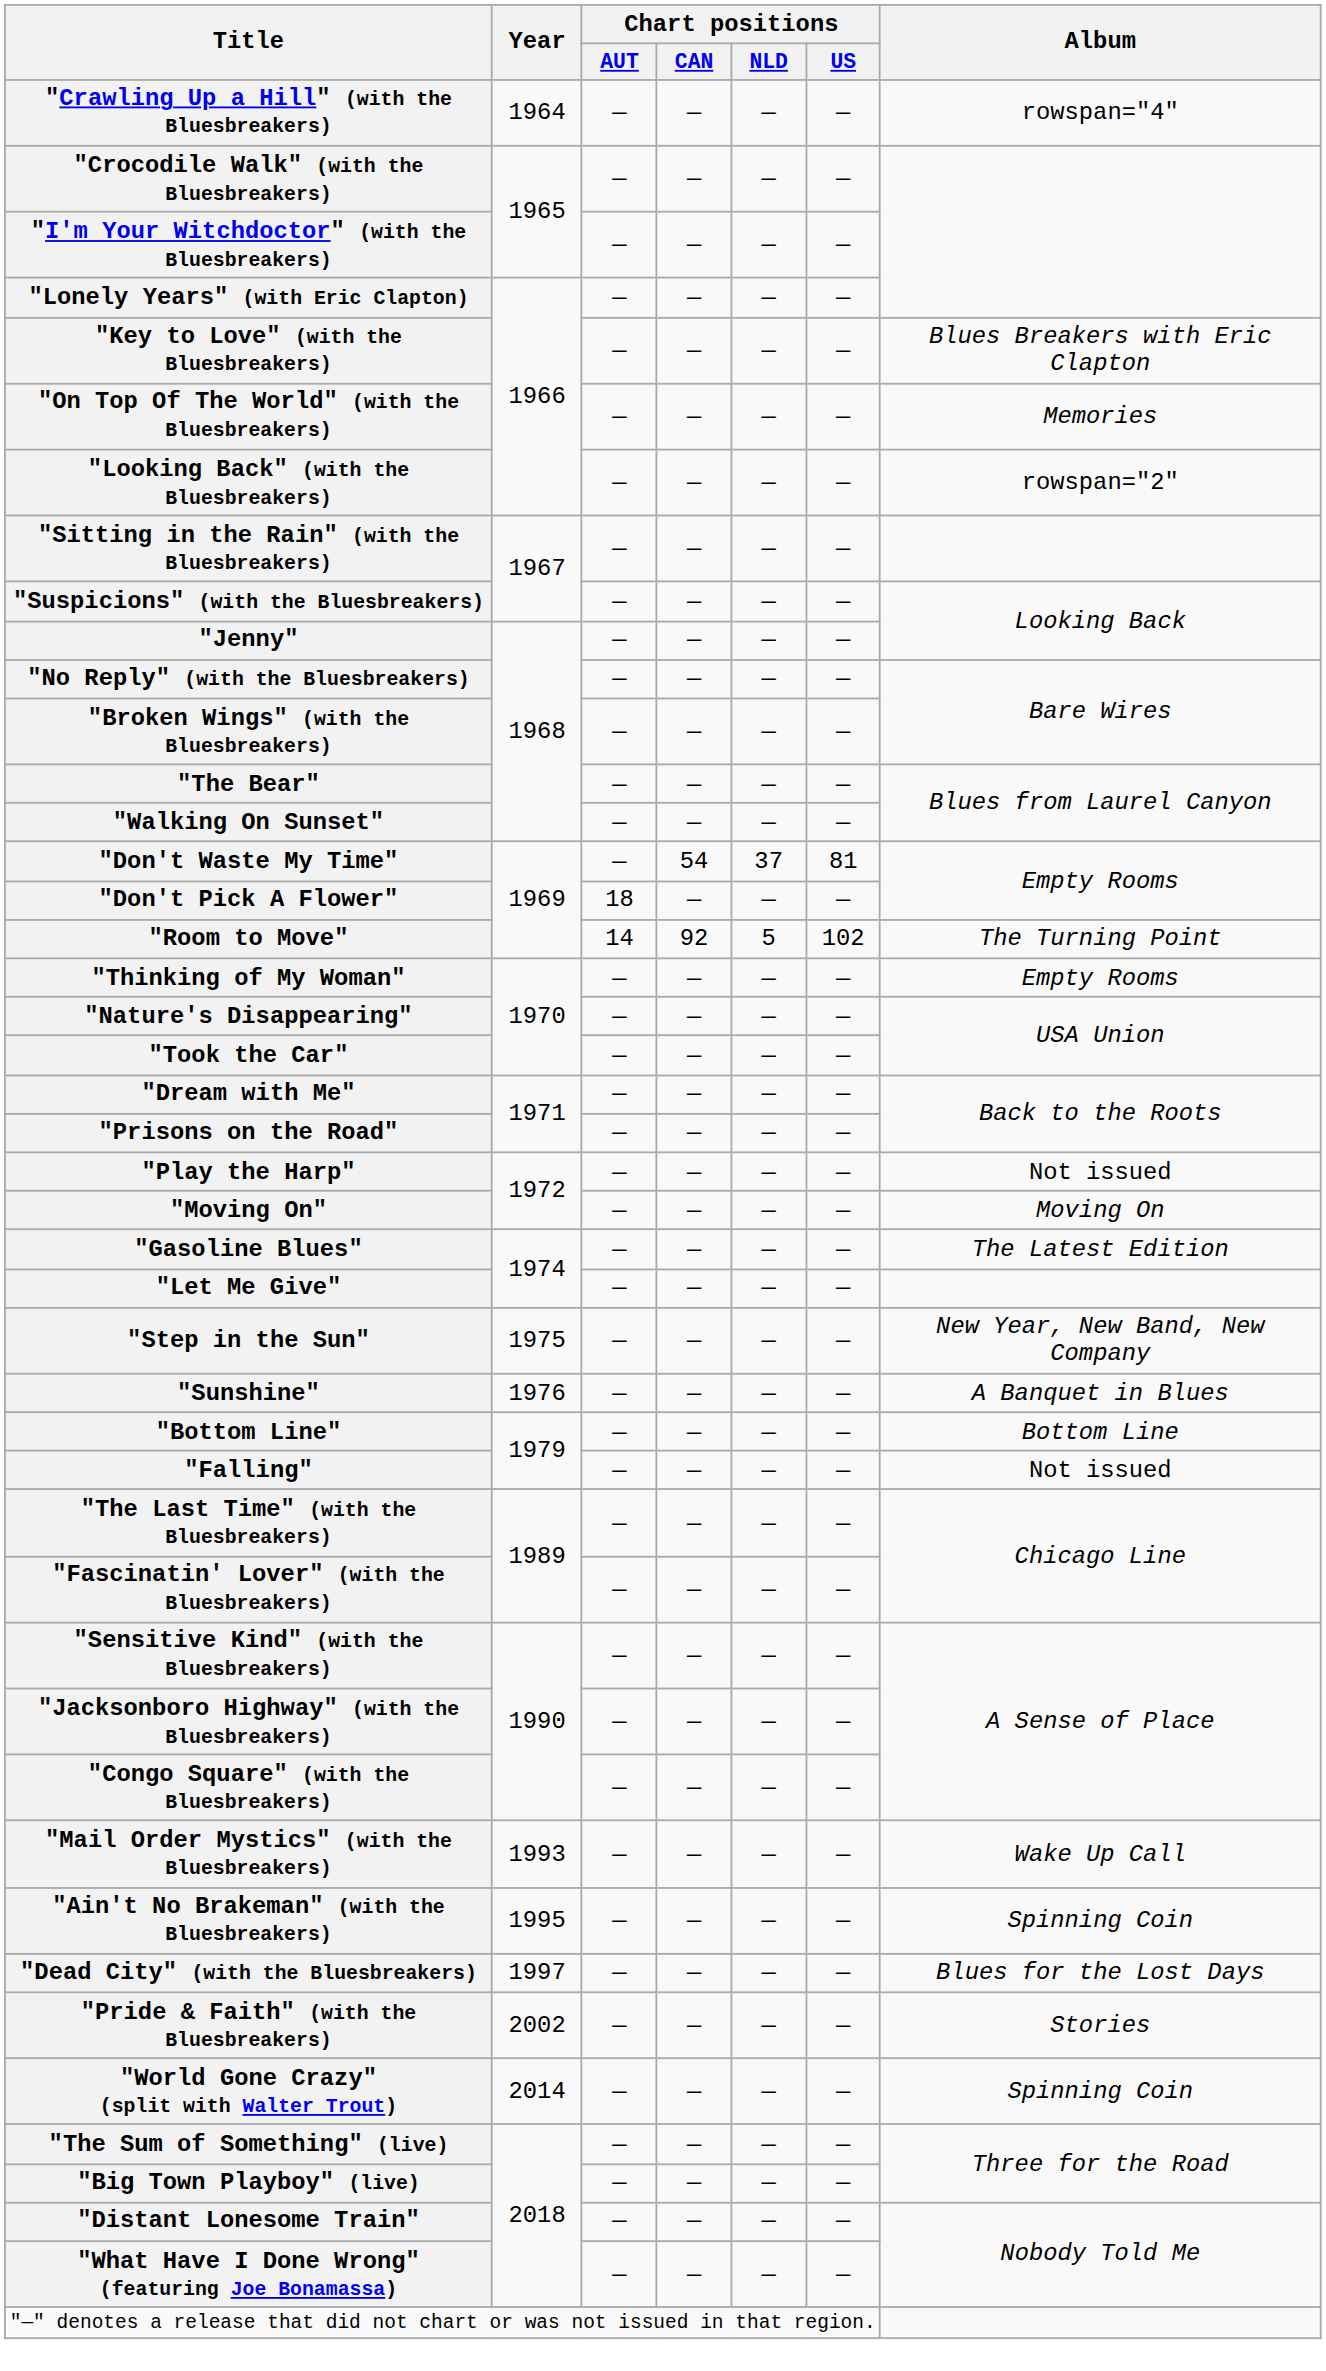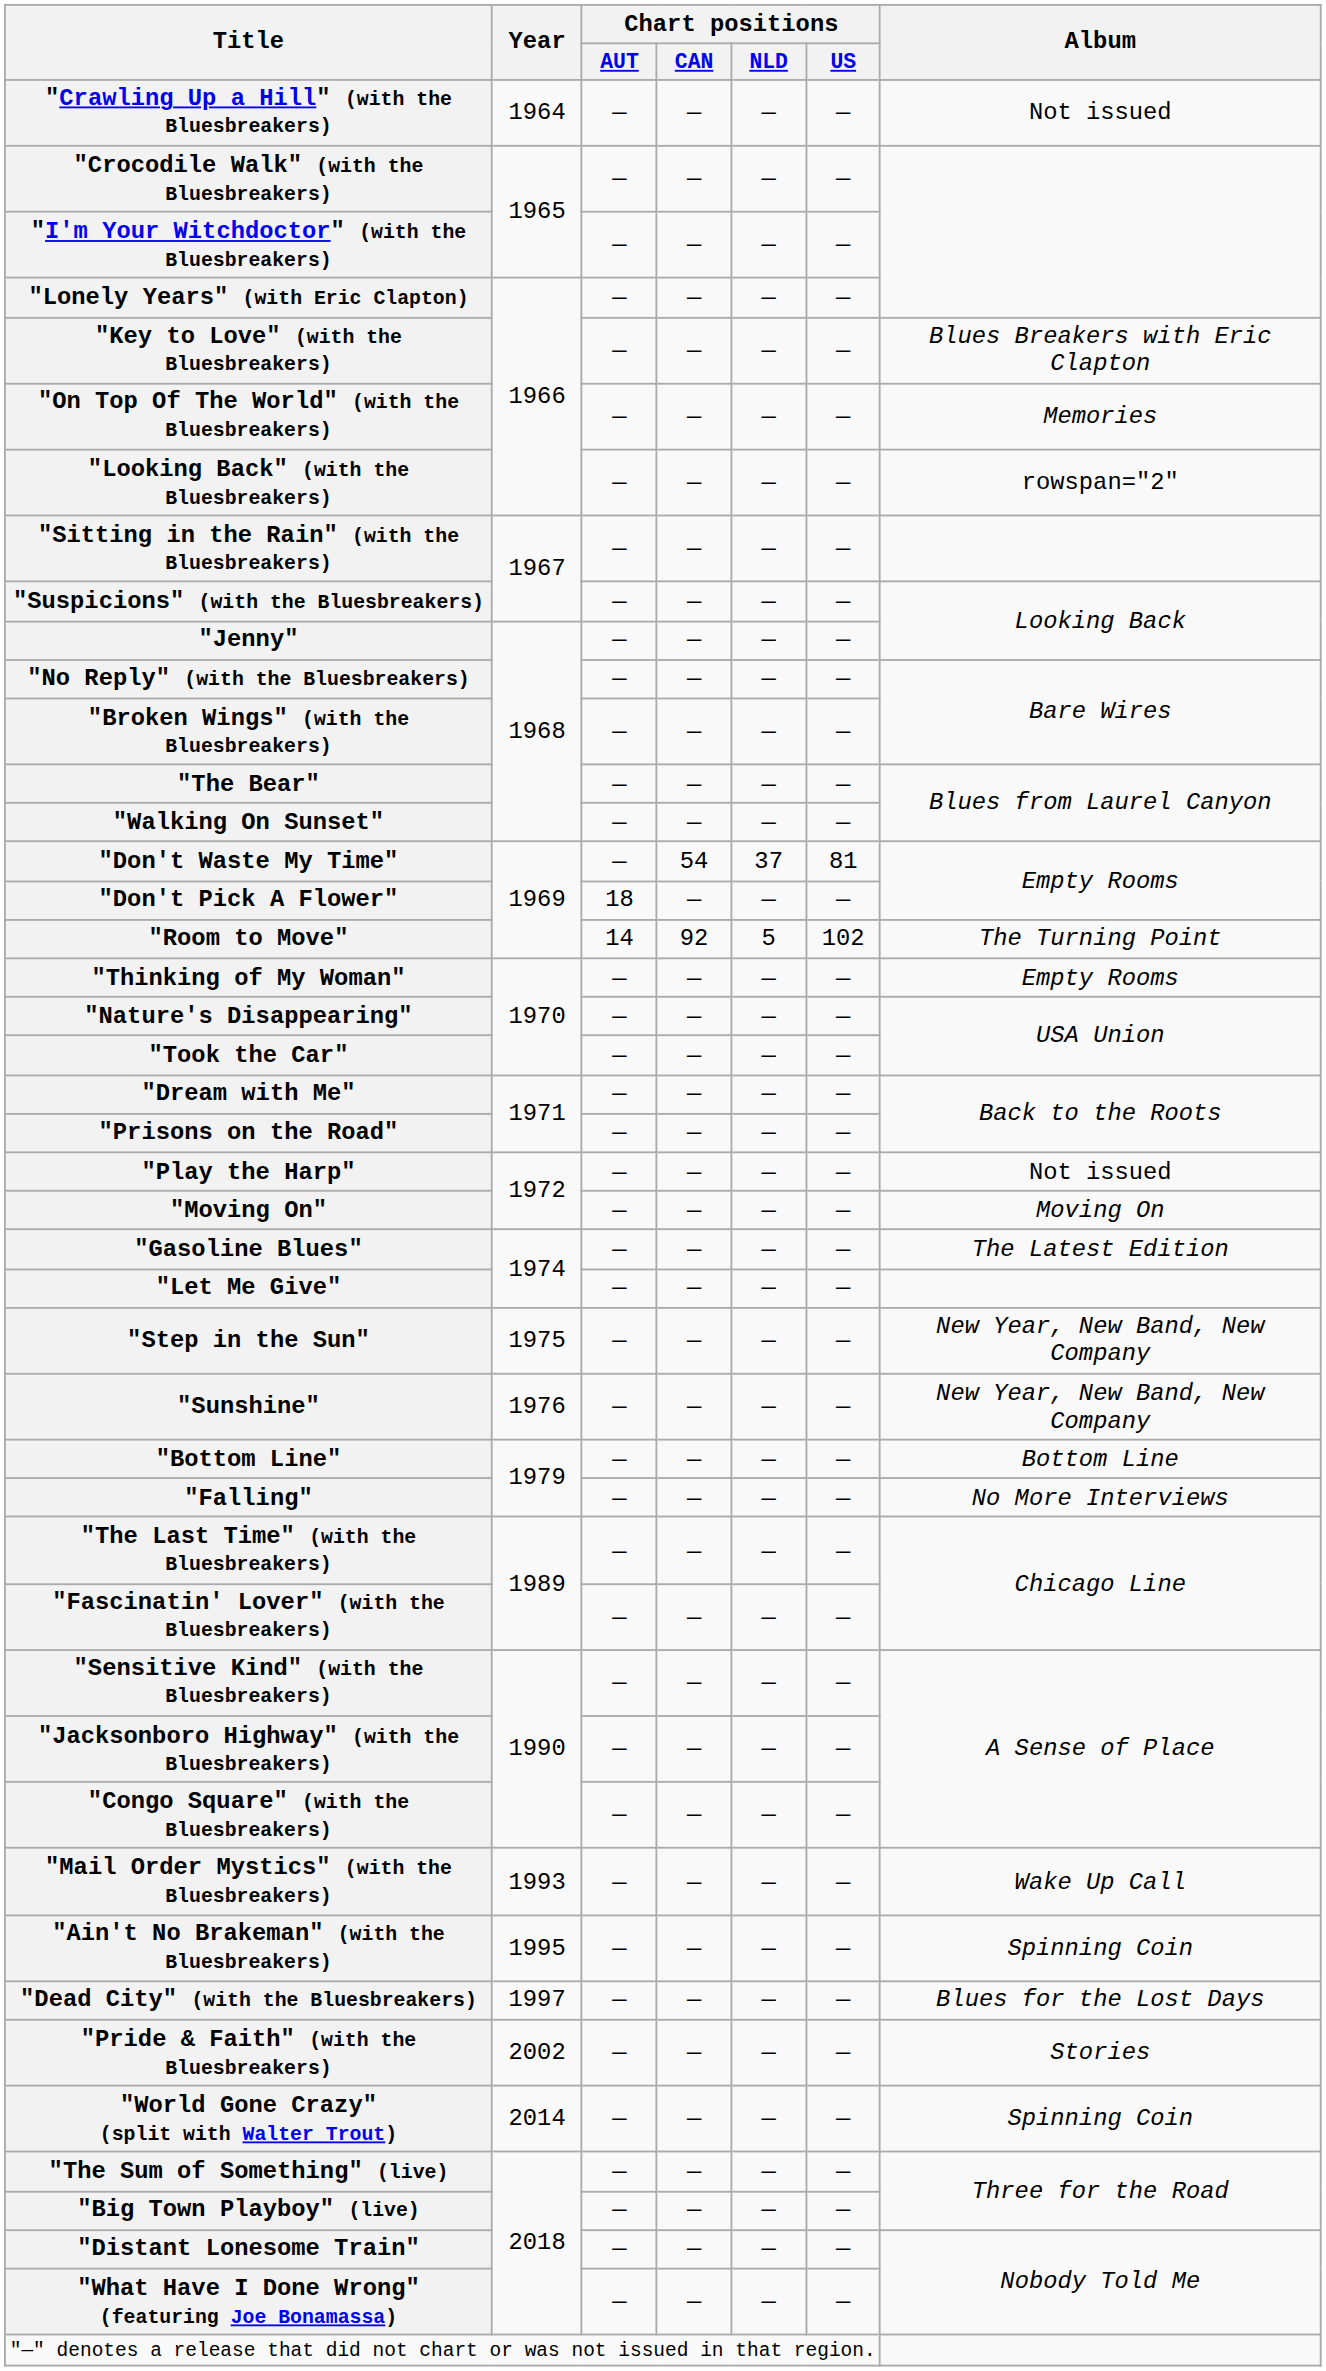"Crawling Up a Hill" (with the Bluesbreakers) | Album: rowspan="4" -> Not issued
"Sunshine" | Album: A Banquet in Blues -> New Year, New Band, New Company
"Falling" | Album: Not issued -> No More Interviews
